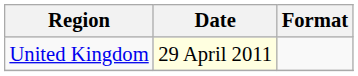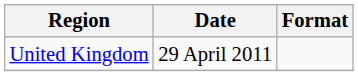United Kingdom | Date: lightyellow background -> no background
